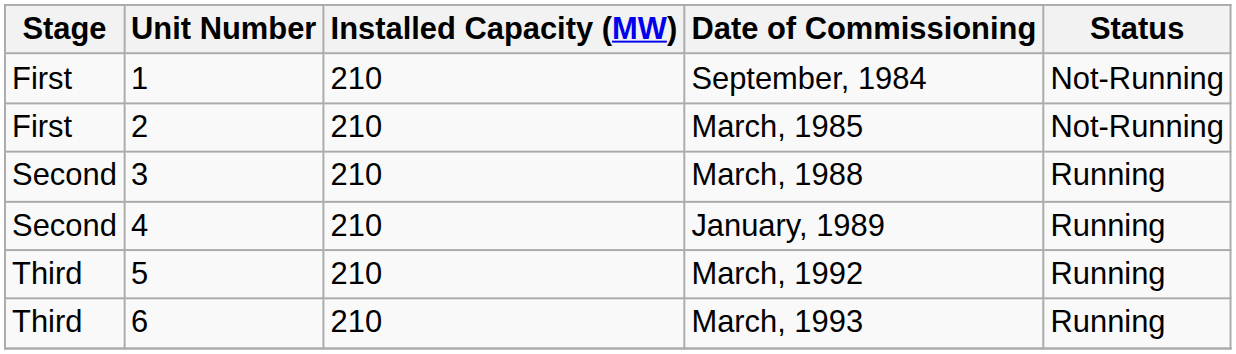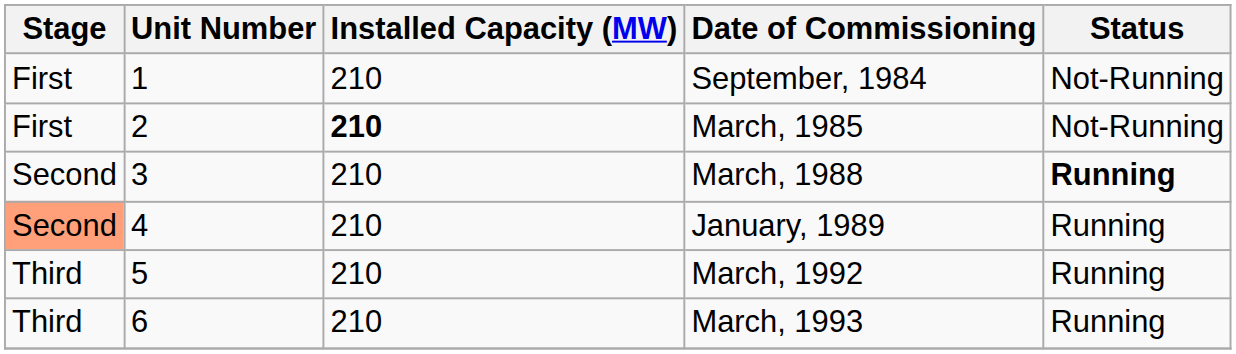March, 1985 | Installed Capacity (MW): normal -> bold
March, 1988 | Status: normal -> bold
January, 1989 | Stage: no background -> lightsalmon background
